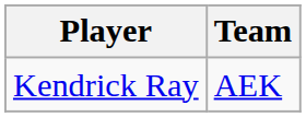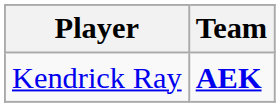Kendrick Ray | Team: normal -> bold
